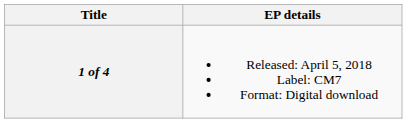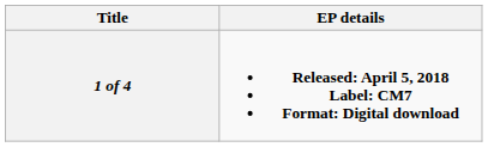1 of 4 | EP details: normal -> bold
